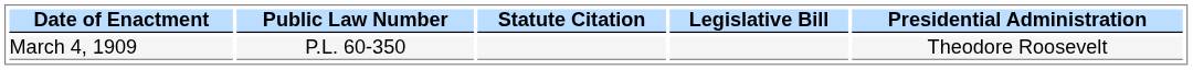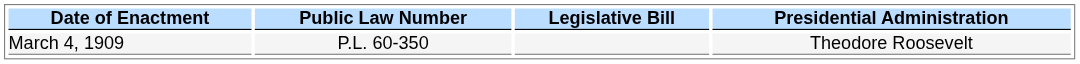- column: Statute Citation
